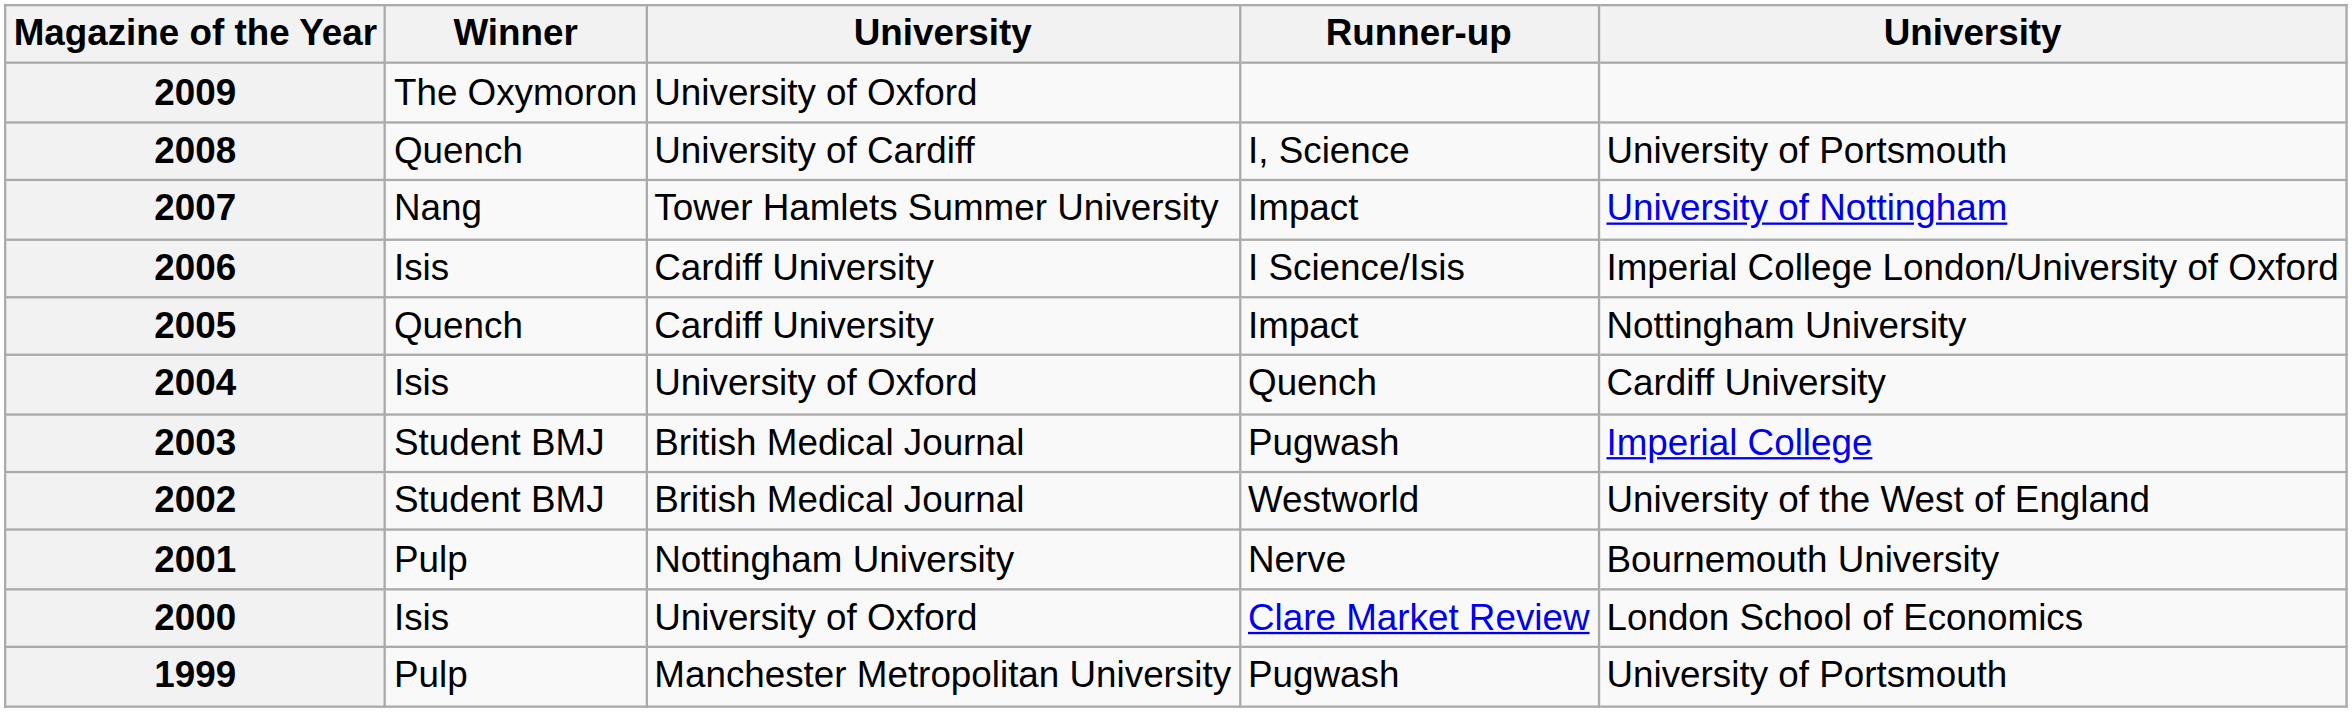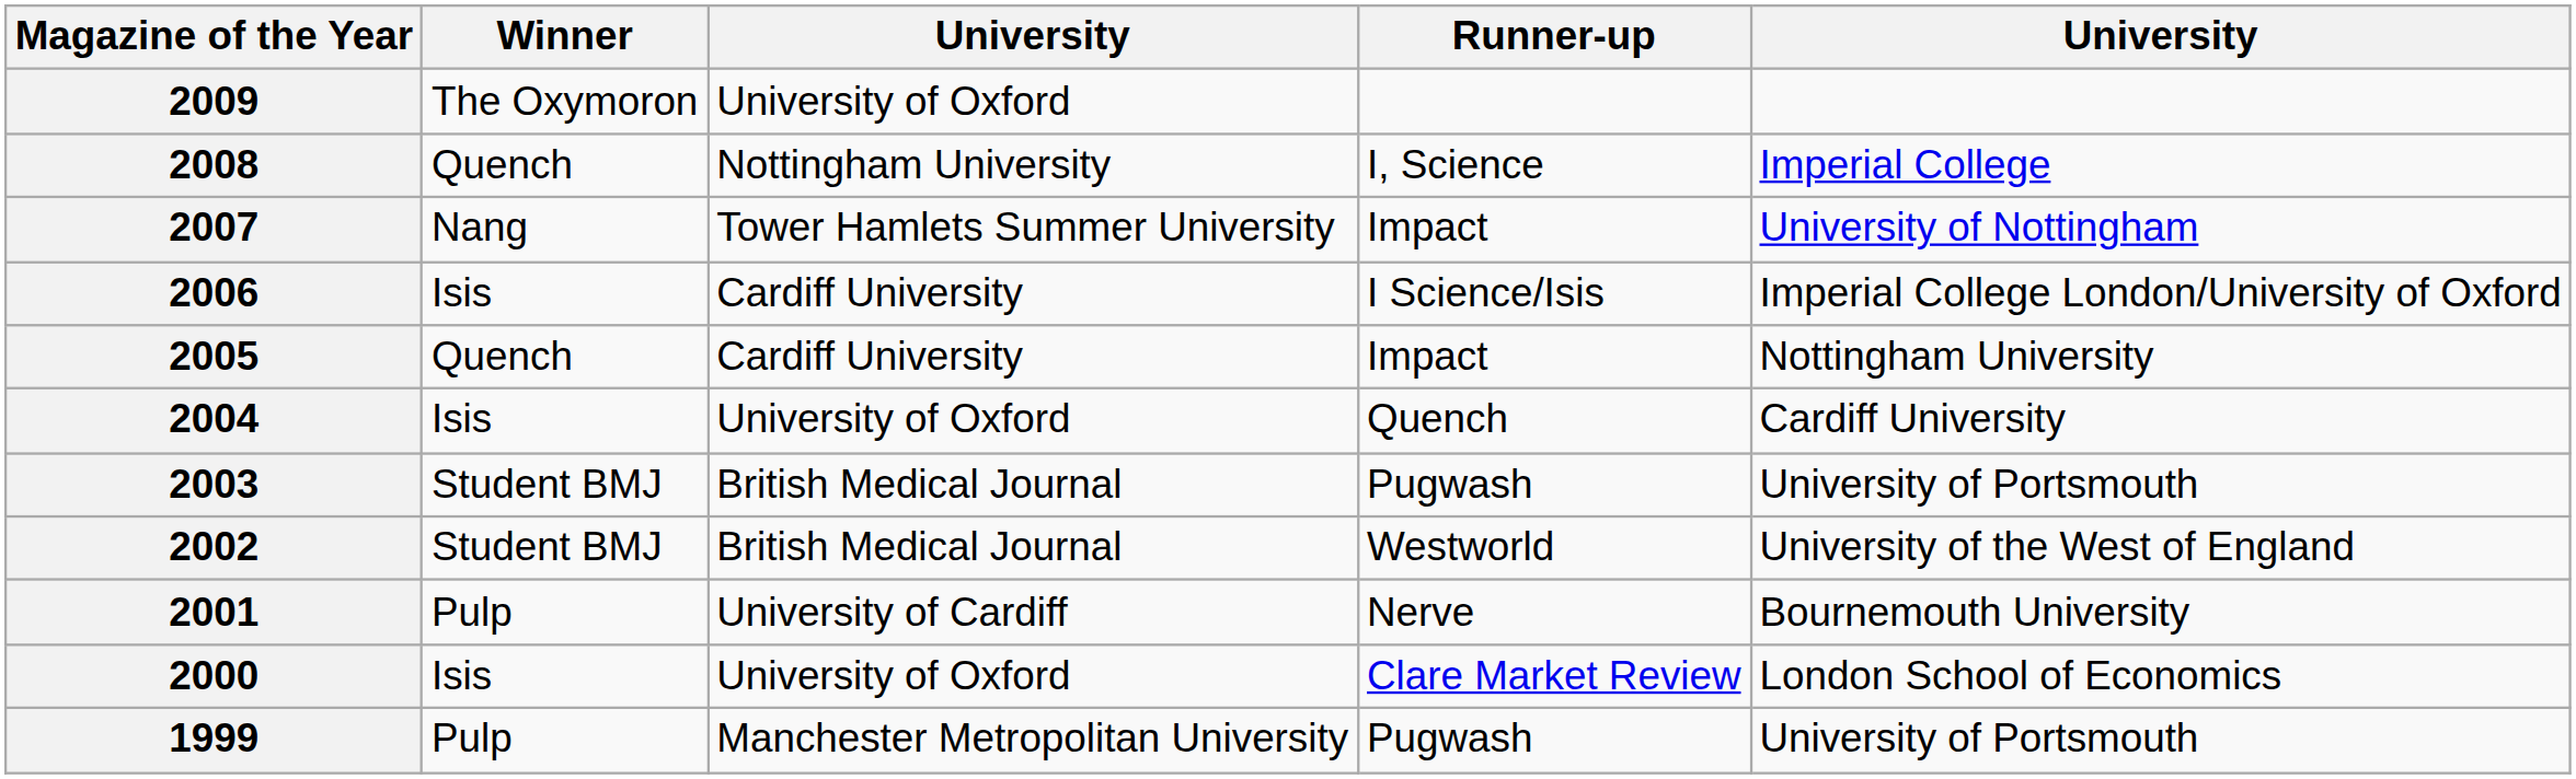2008 | column 3: University of Cardiff -> Nottingham University
2008 | column 5: University of Portsmouth -> Imperial College
2003 | column 5: Imperial College -> University of Portsmouth
2001 | column 3: Nottingham University -> University of Cardiff
